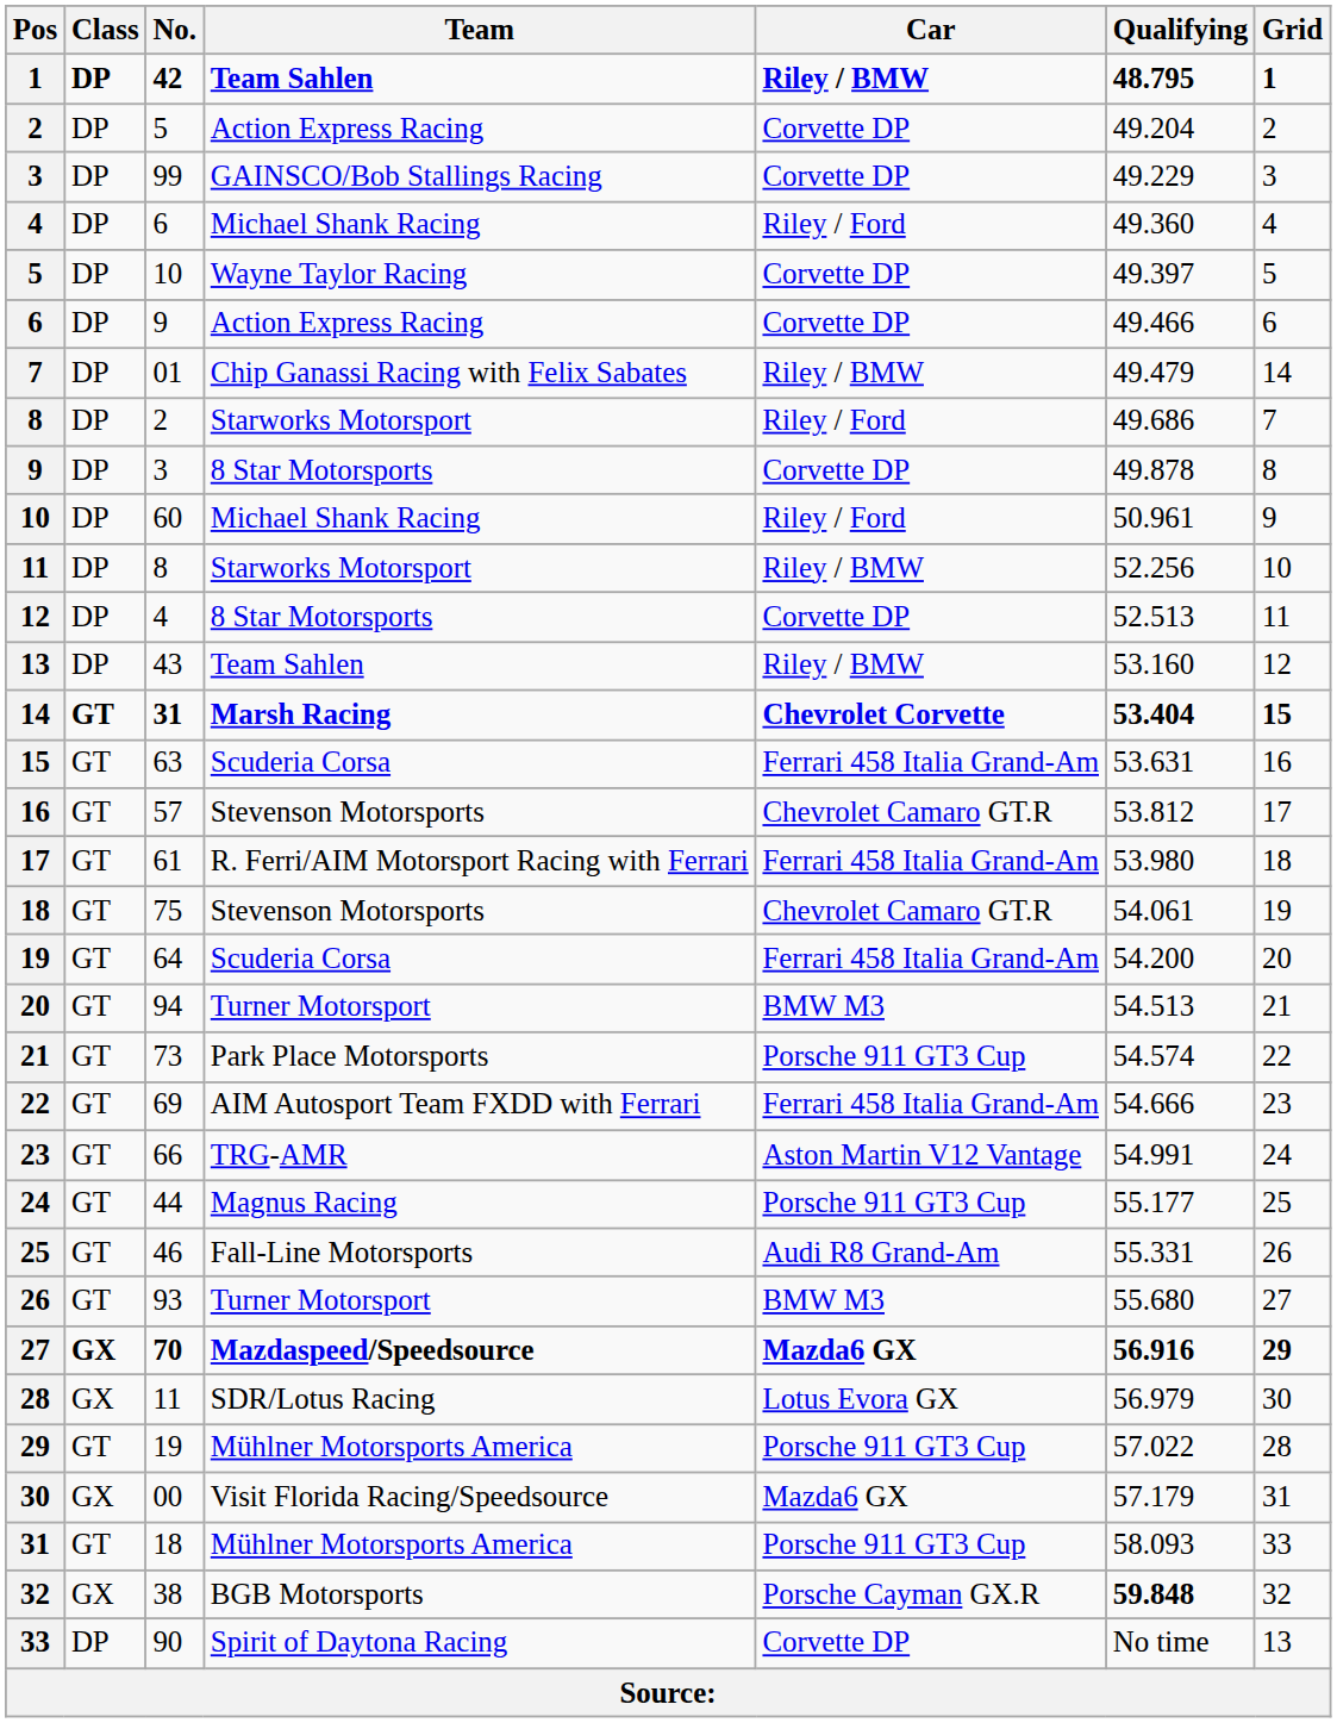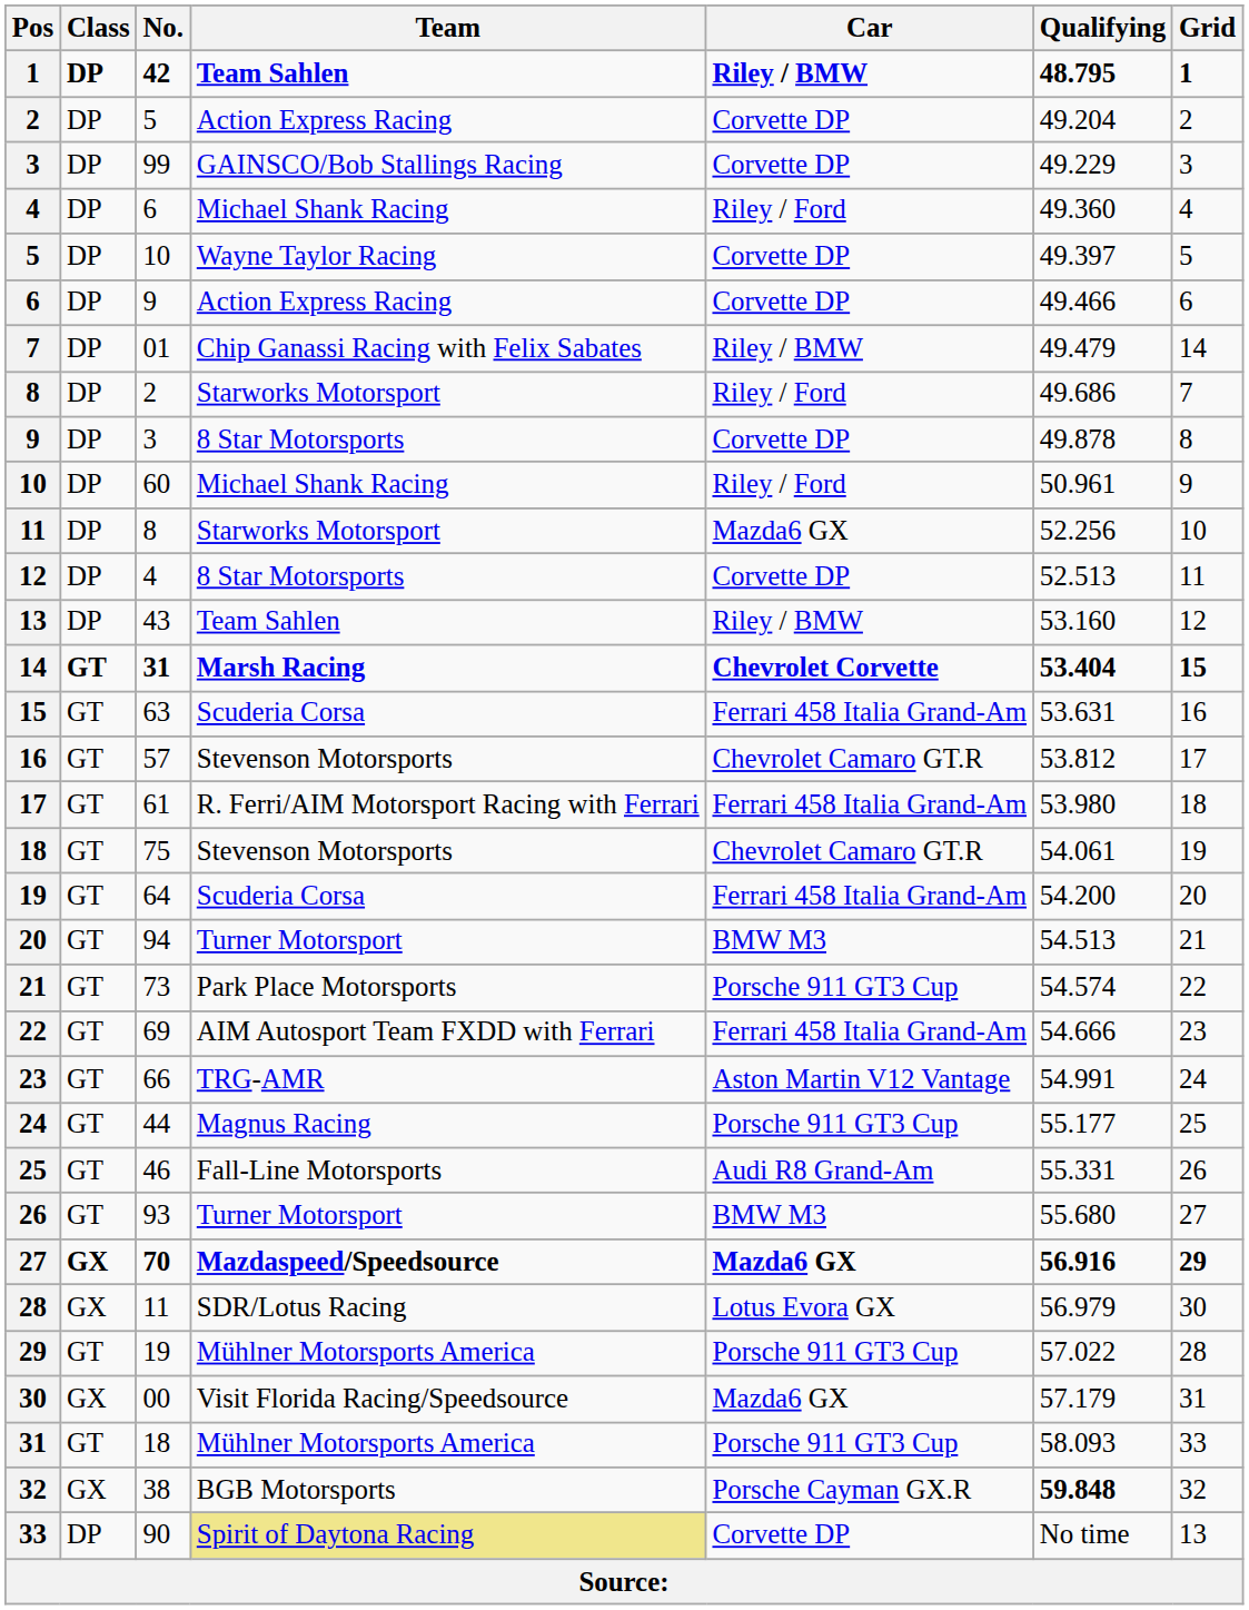row 12 | Car: Riley / BMW -> Mazda6 GX
row 34 | Team: no background -> khaki background
